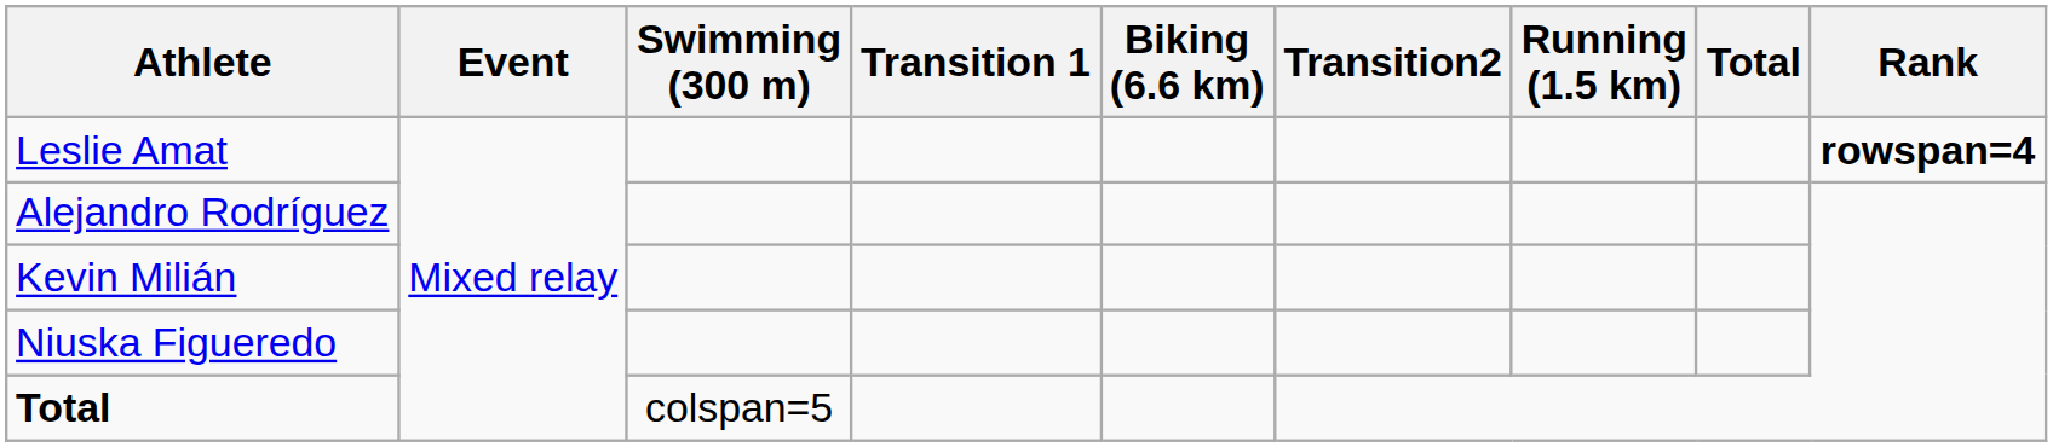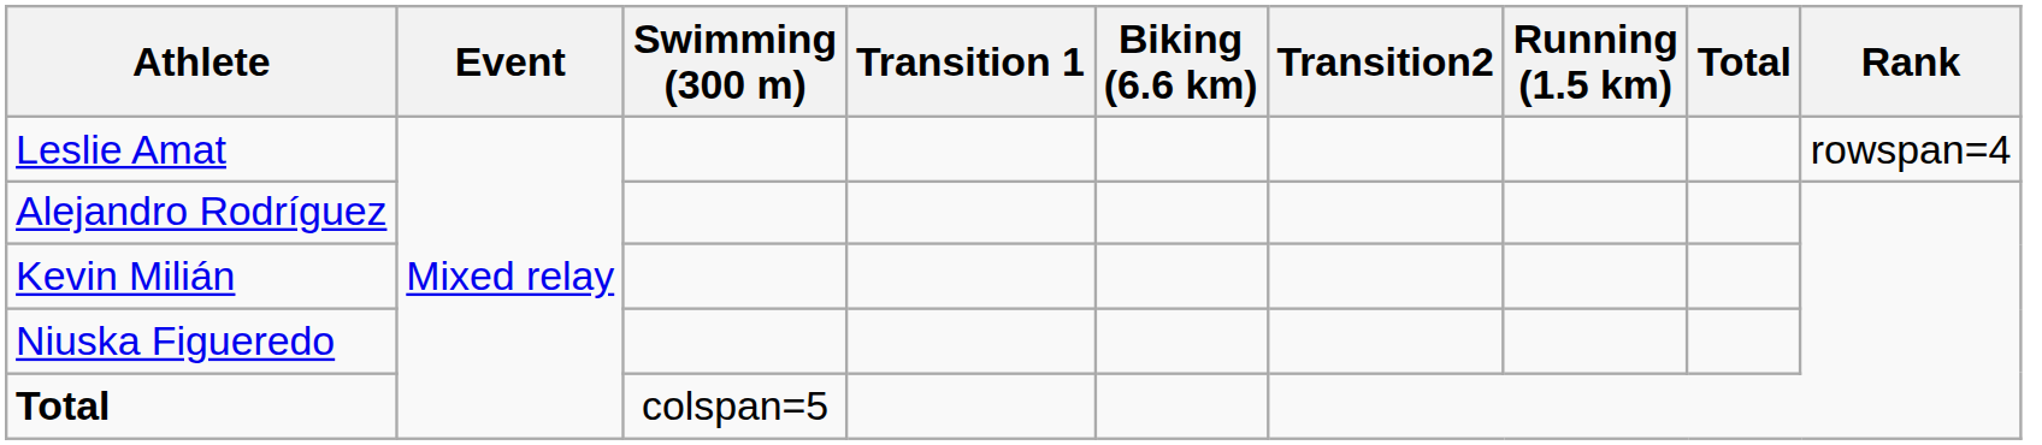Leslie Amat | Rank: bold -> normal
